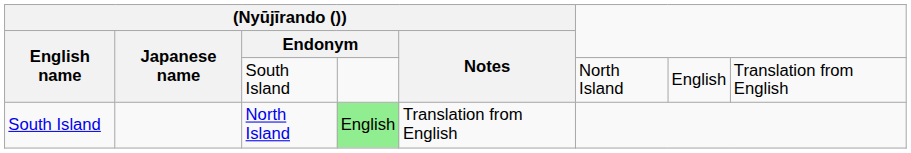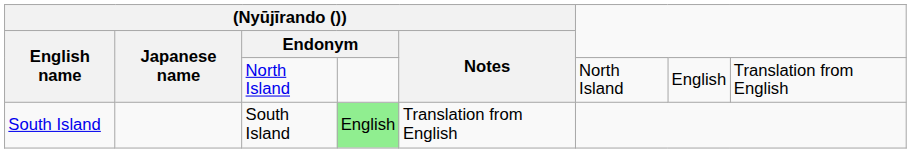row 3 | column 3: South Island -> North Island
row 4 | column 3: North Island -> South Island
